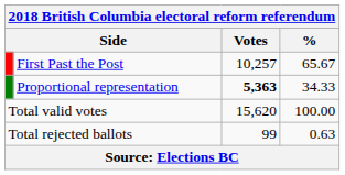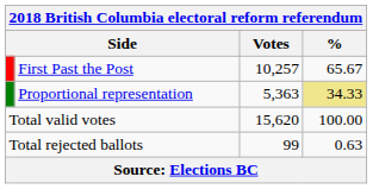Proportional representation | Votes: bold -> normal
Proportional representation | %: no background -> khaki background
